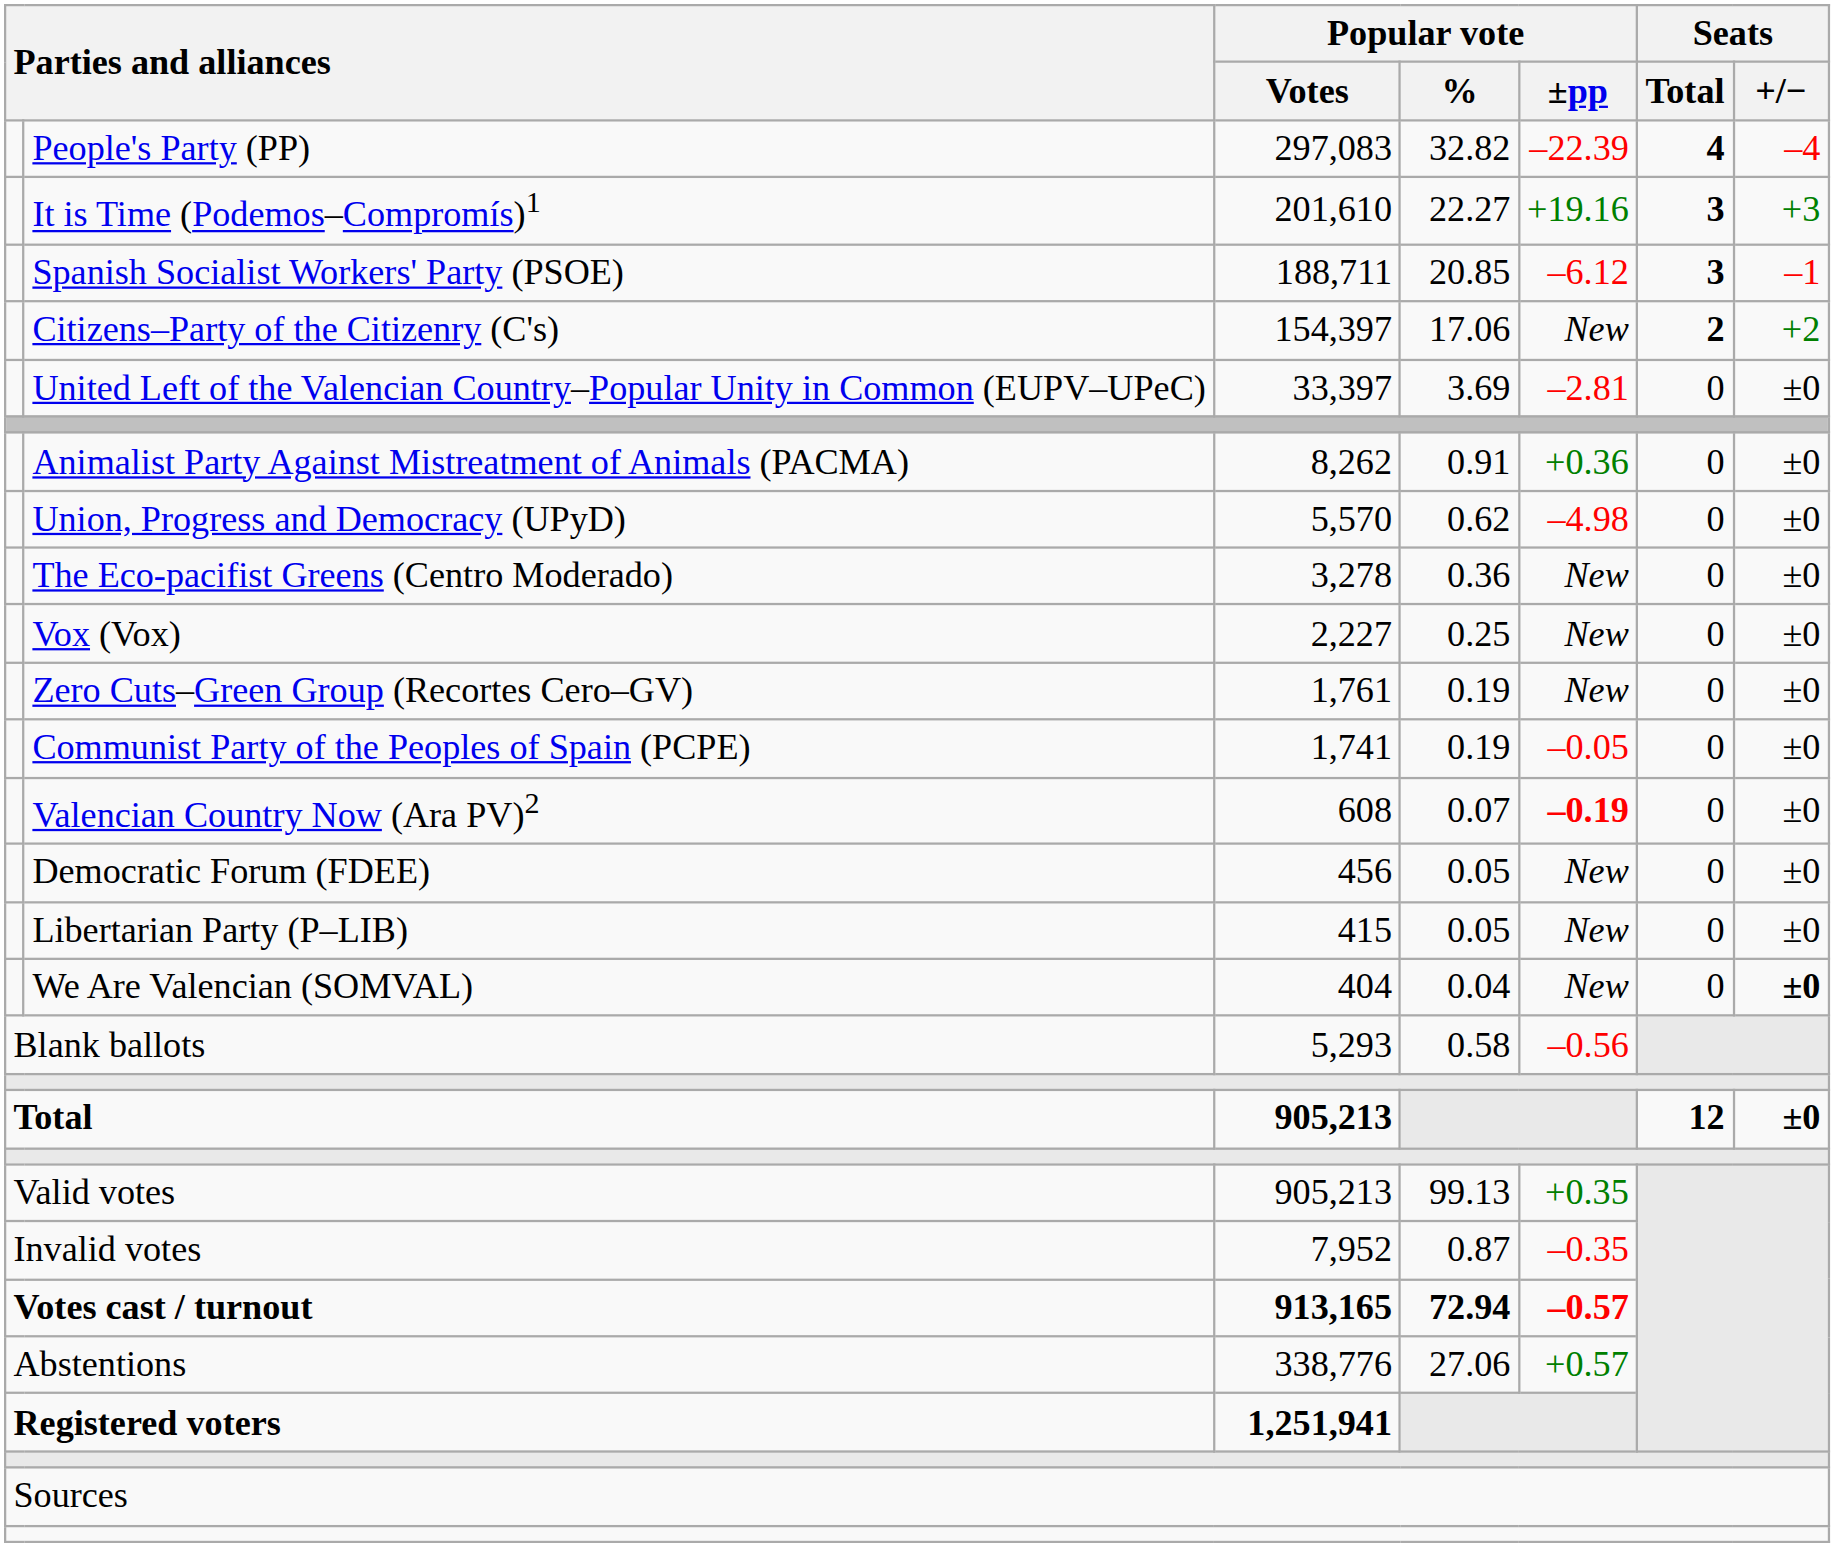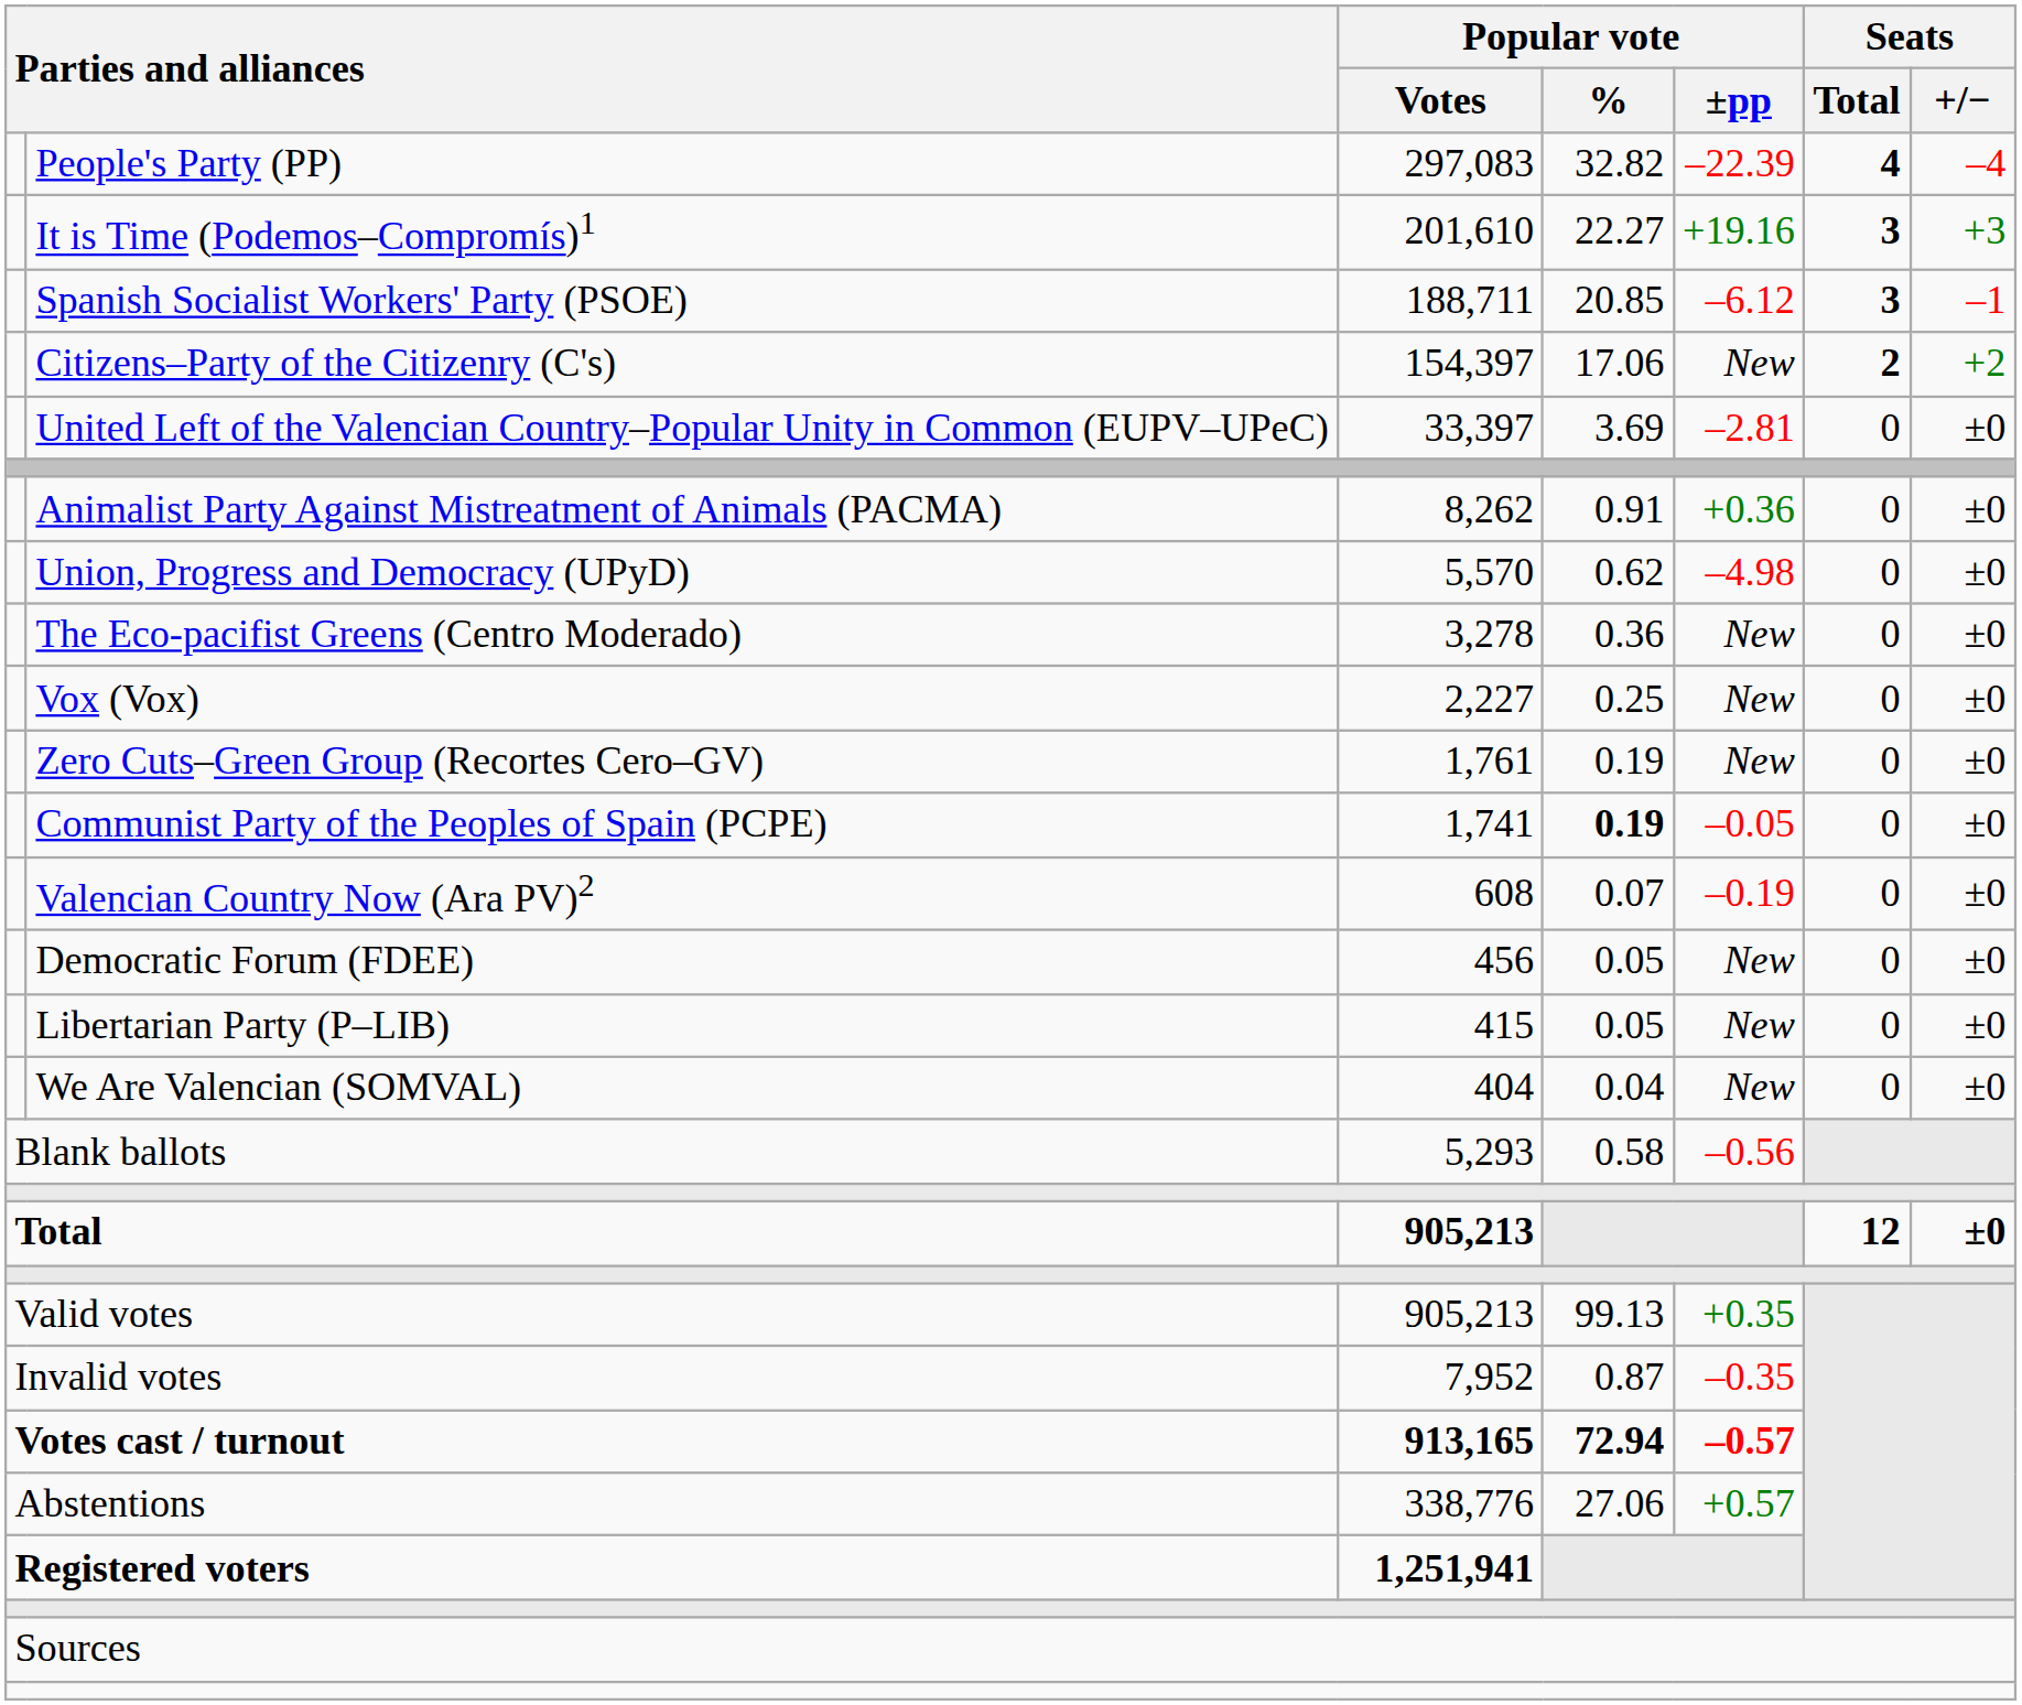Communist Party of the Peoples of Spain (PCPE) | Popular vote / %: normal -> bold
Valencian Country Now (Ara PV)2 | Popular vote / ±pp: bold -> normal
We Are Valencian (SOMVAL) | Seats / +/−: bold -> normal
